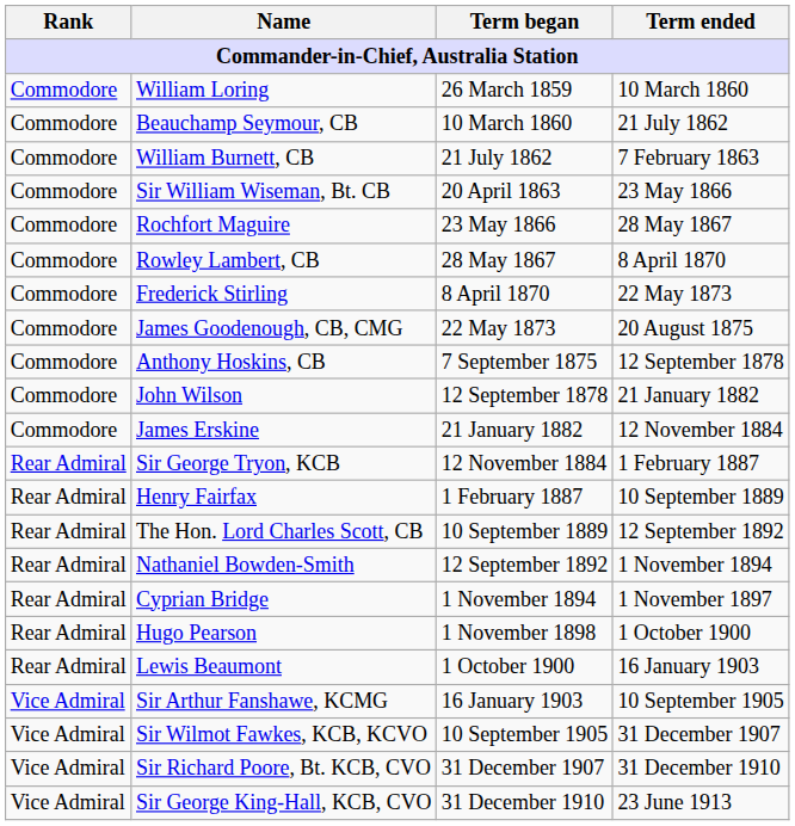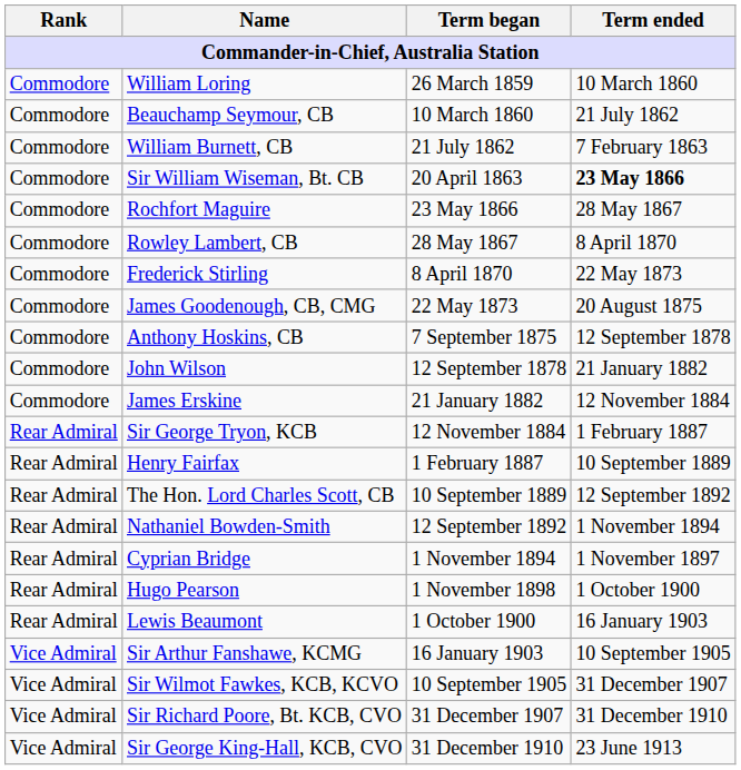Sir William Wiseman, Bt. CB | Term ended: normal -> bold
